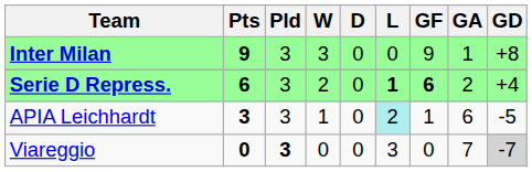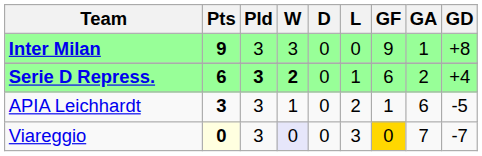Serie D Repress. | Pld: normal -> bold
Serie D Repress. | W: normal -> bold
Serie D Repress. | L: bold -> normal
Serie D Repress. | GF: bold -> normal
APIA Leichhardt | L: paleturquoise background -> no background
Viareggio | Pts: no background -> lightyellow background
Viareggio | Pld: bold -> normal
Viareggio | W: no background -> lavender background
Viareggio | GF: no background -> gold background
Viareggio | GD: lightgrey background -> no background
